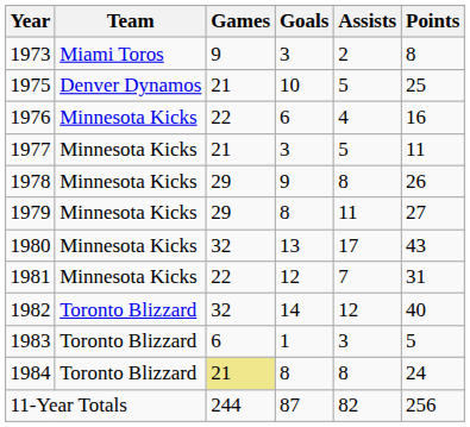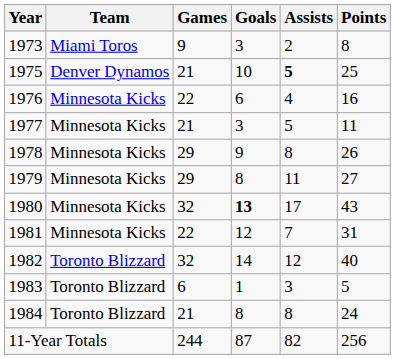1975 | Assists: normal -> bold
1980 | Goals: normal -> bold
1984 | Games: khaki background -> no background
